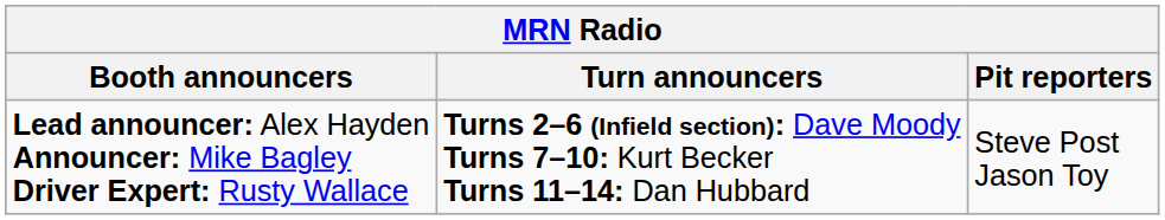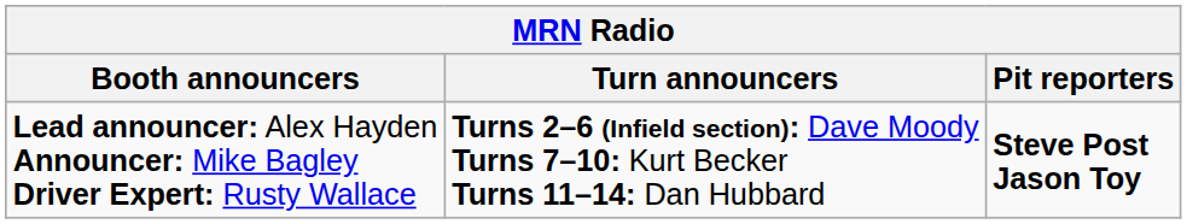row 3 | Pit reporters: normal -> bold
